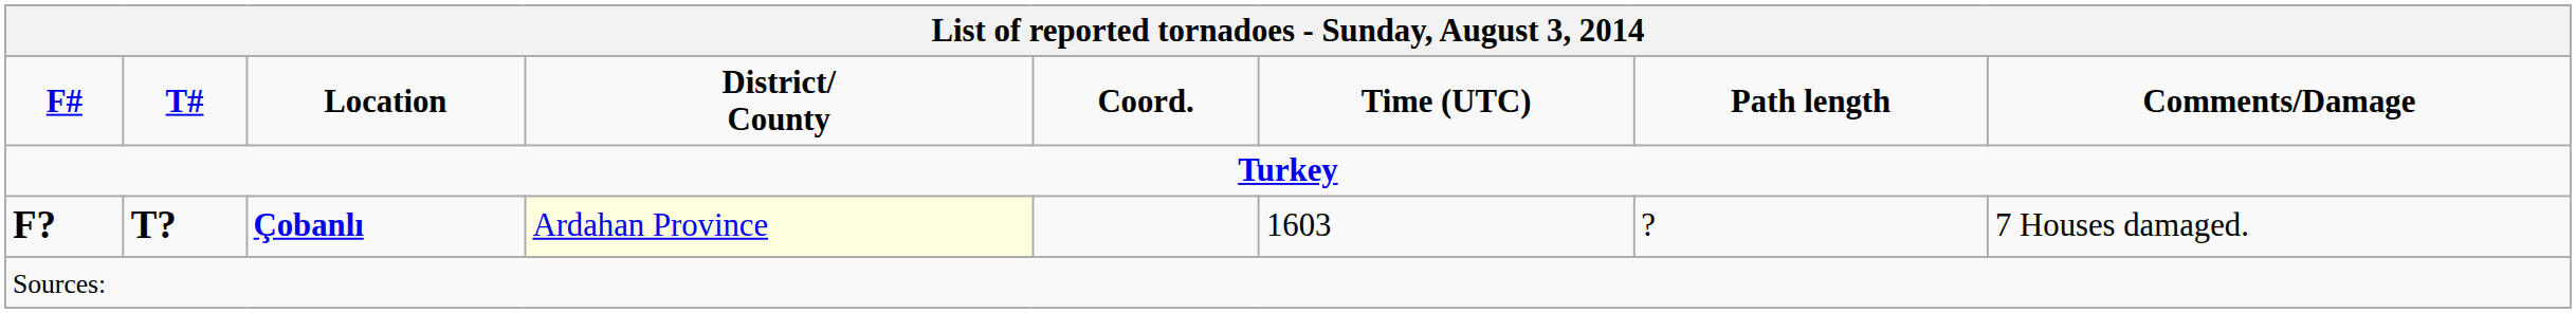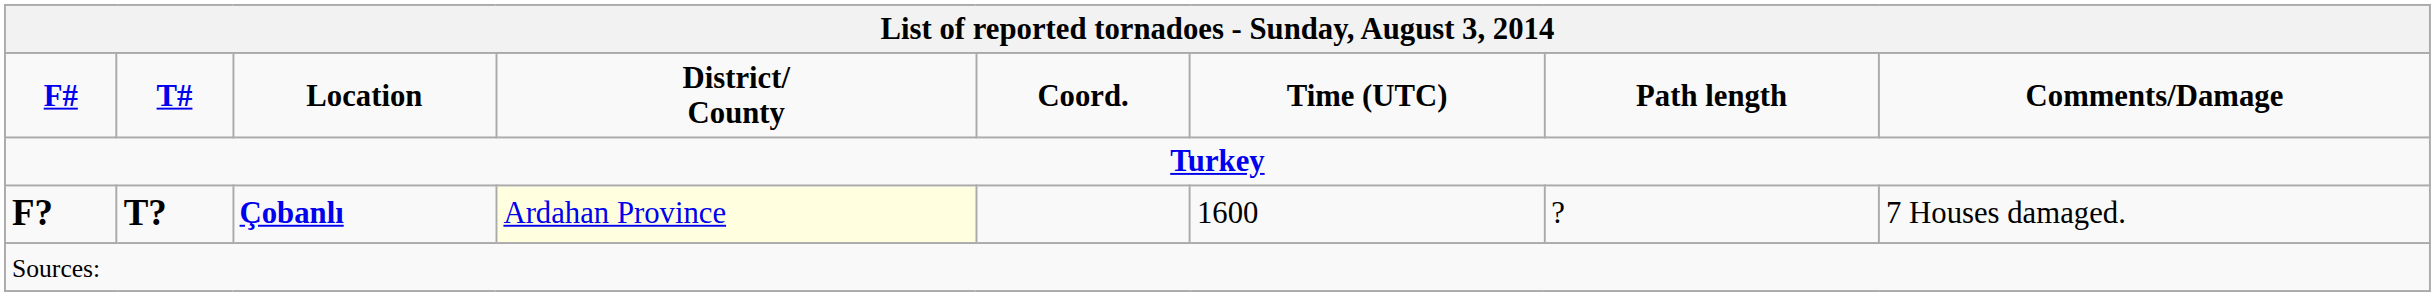F? | Time (UTC): 1603 -> 1600
